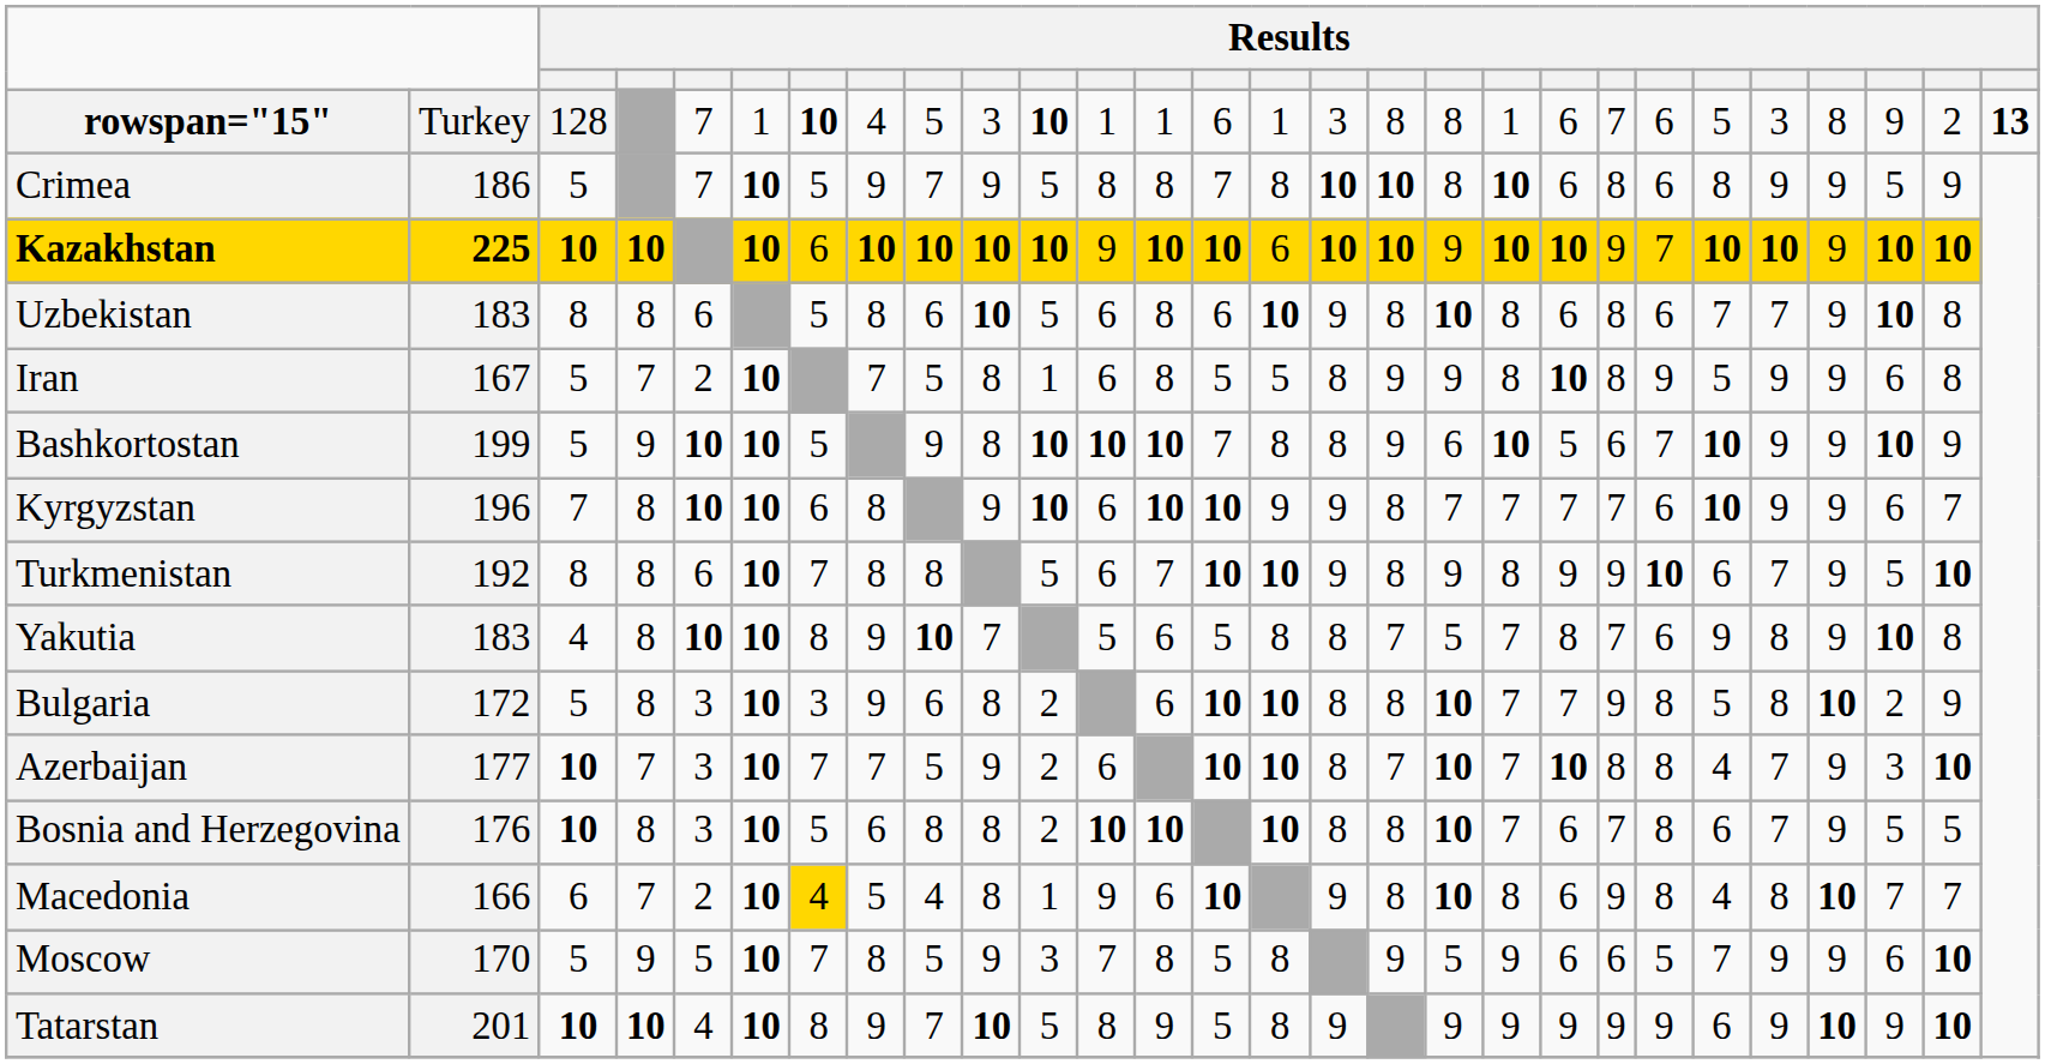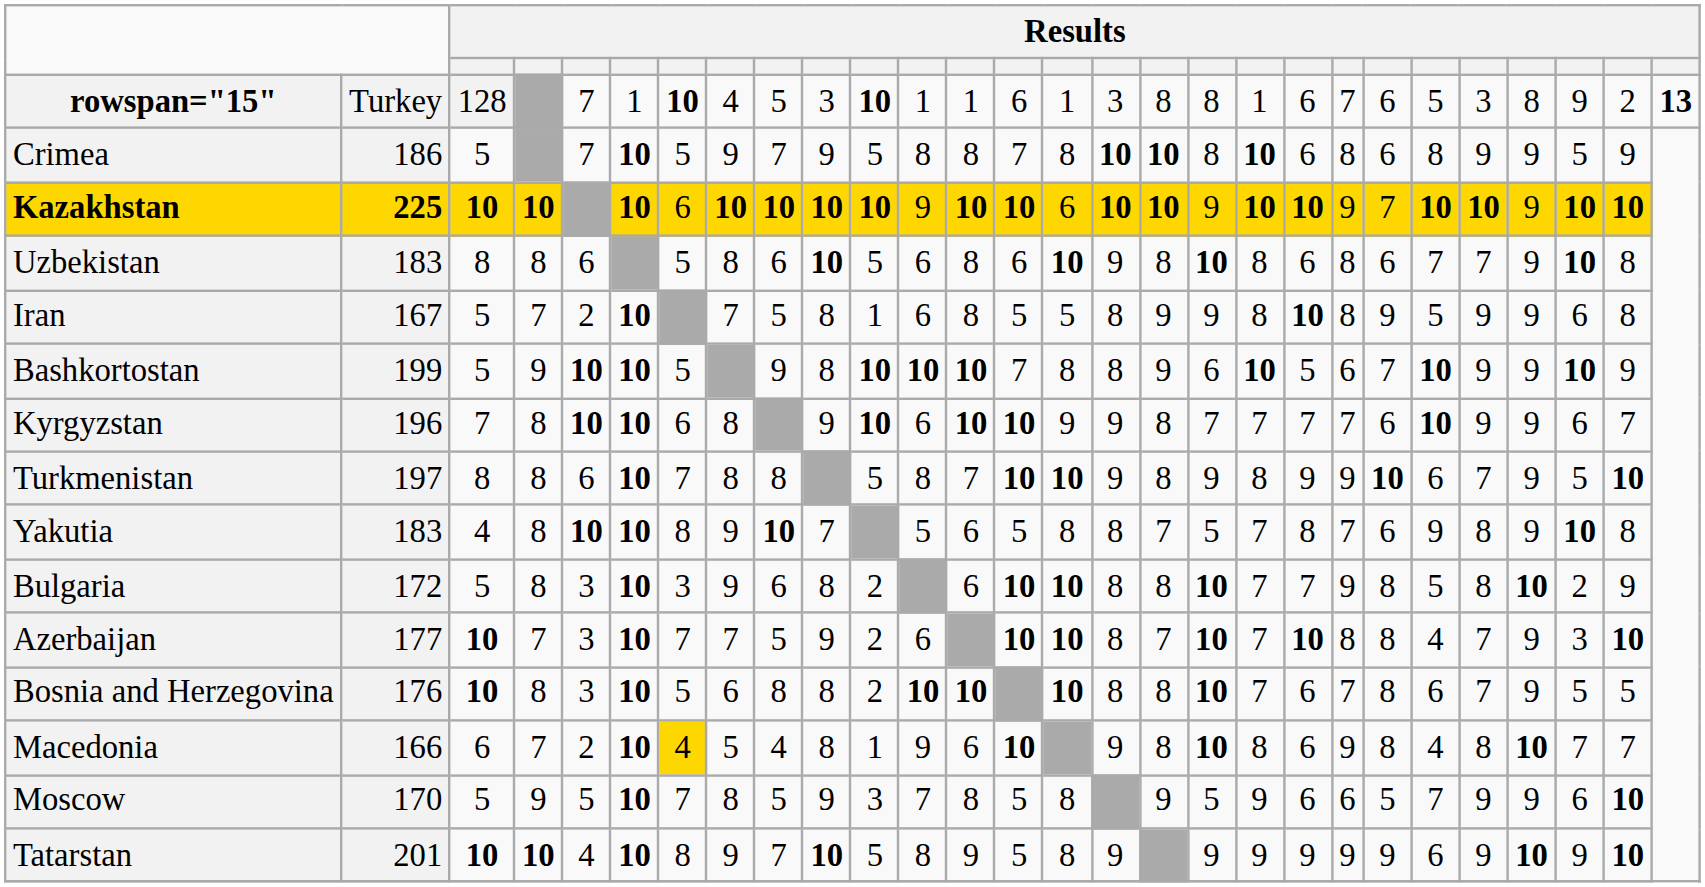Turkmenistan | column 2: 192 -> 197
Turkmenistan | column 12: 6 -> 8
